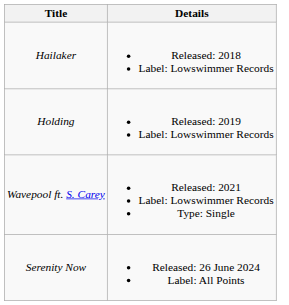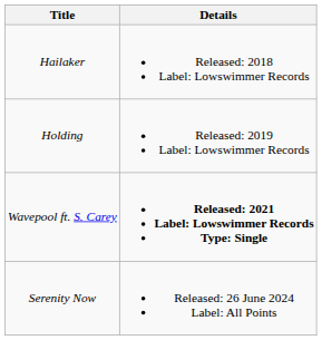Wavepool ft. S. Carey | Details: normal -> bold
